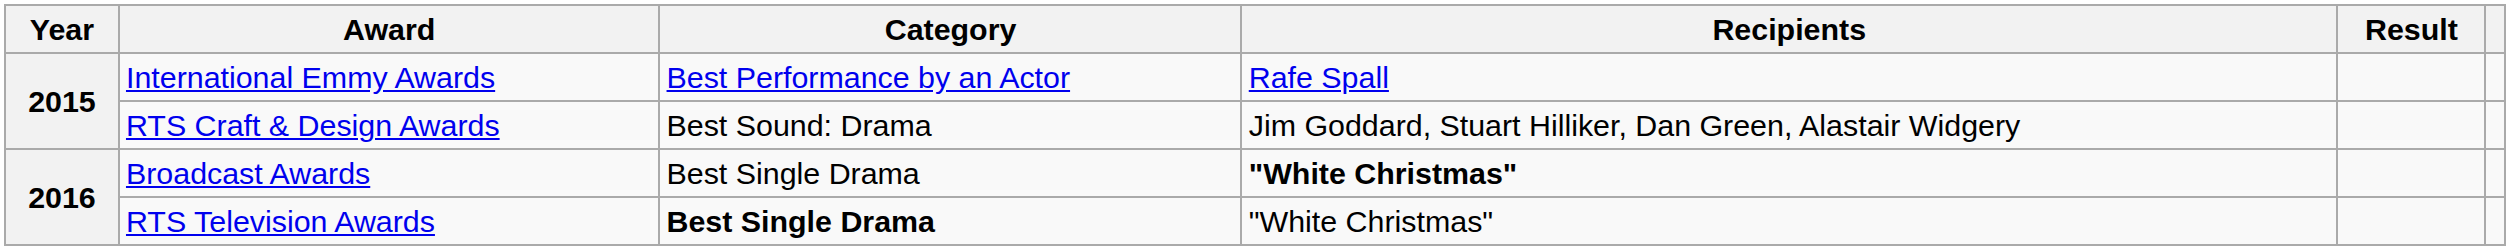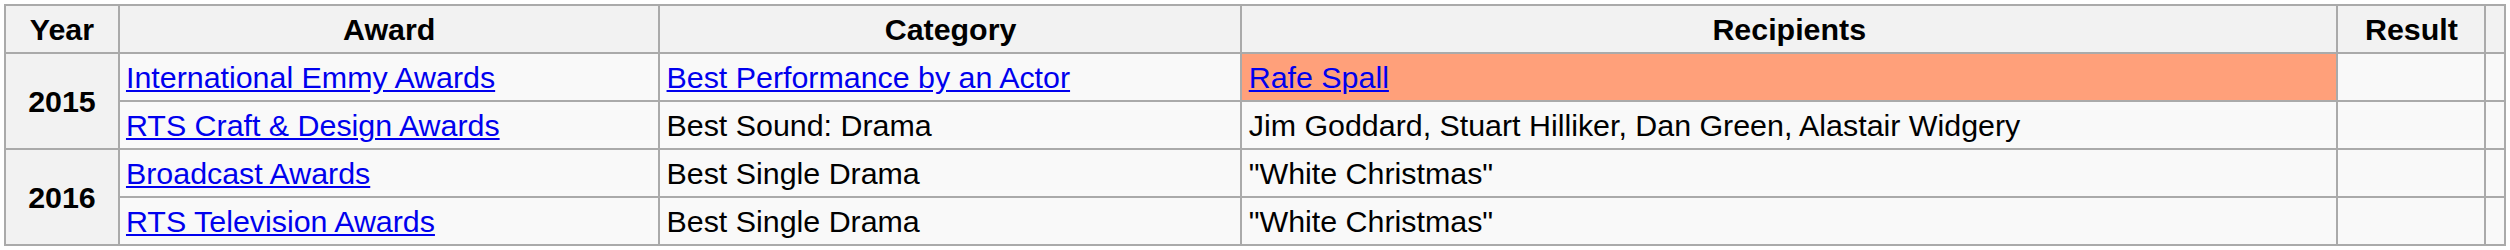International Emmy Awards | Recipients: no background -> lightsalmon background
Broadcast Awards | Recipients: bold -> normal
RTS Television Awards | Category: bold -> normal
